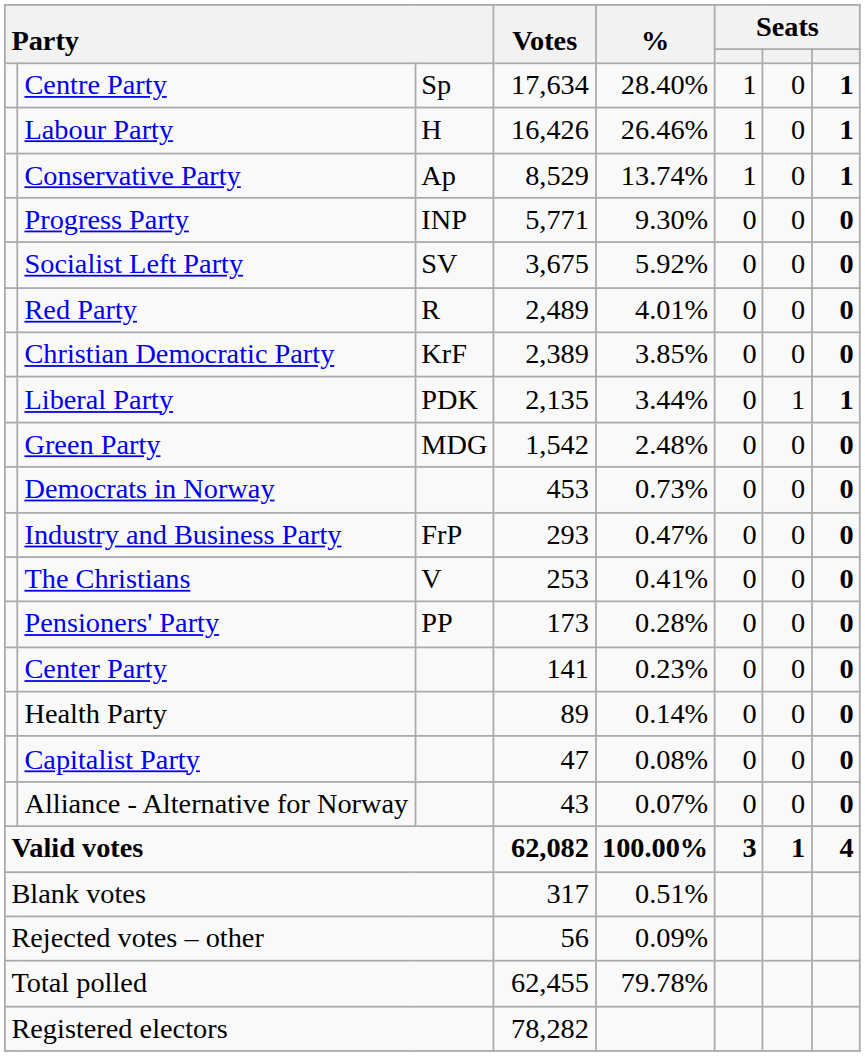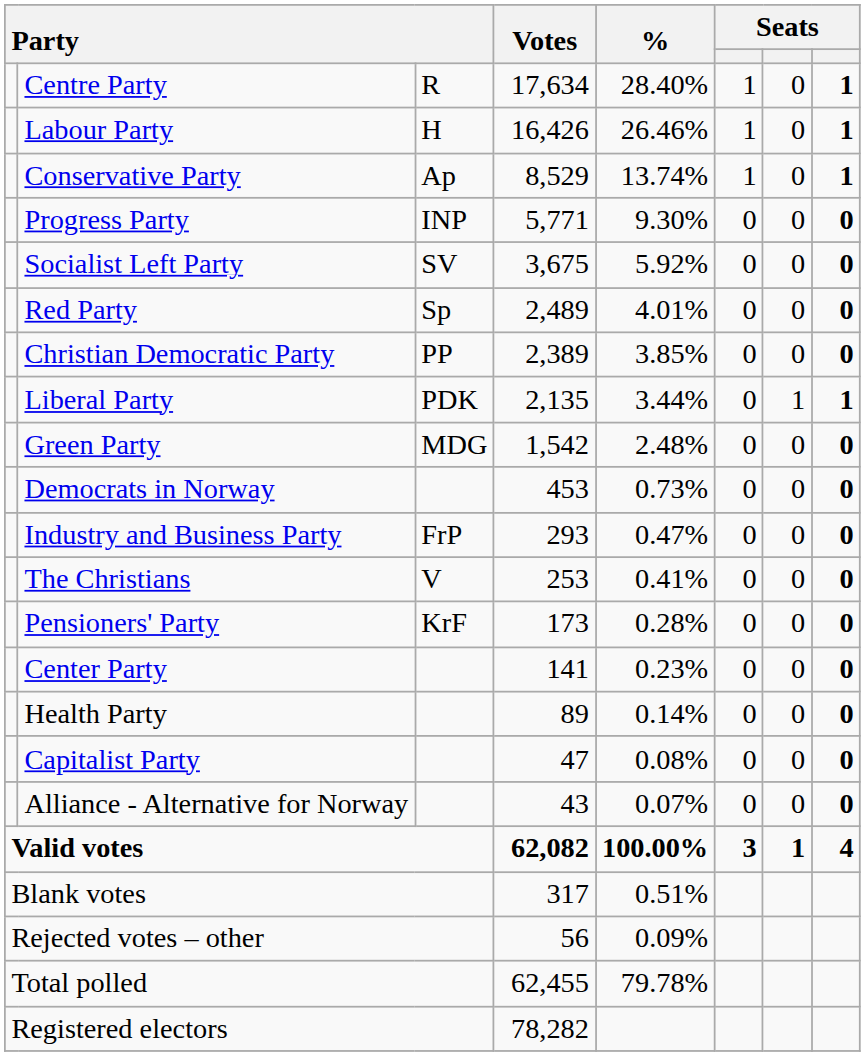Centre Party | column 3: Sp -> R
Red Party | column 3: R -> Sp
Christian Democratic Party | column 3: KrF -> PP
Pensioners' Party | column 3: PP -> KrF
